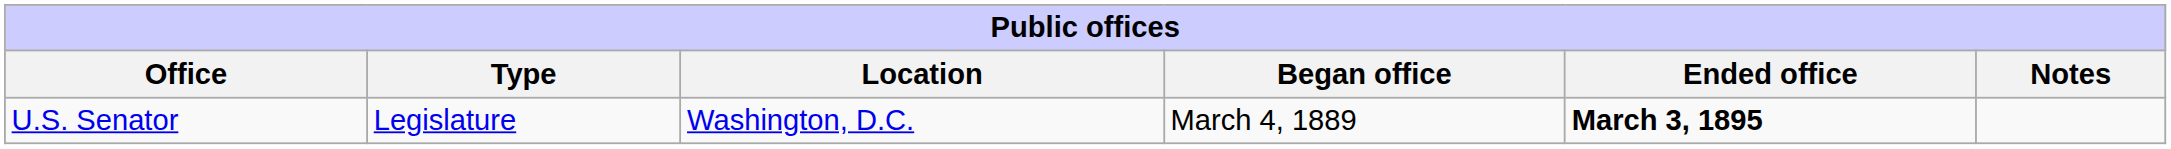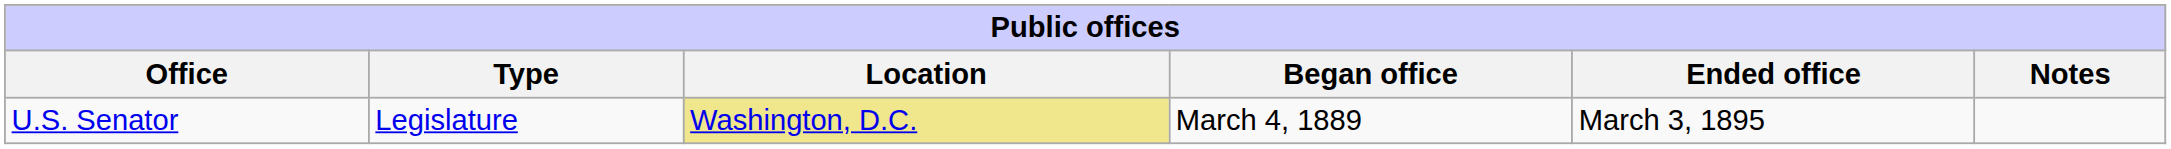U.S. Senator | Location: no background -> khaki background
U.S. Senator | Ended office: bold -> normal
